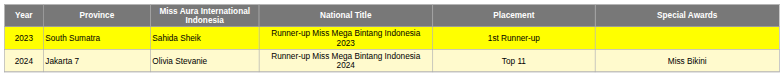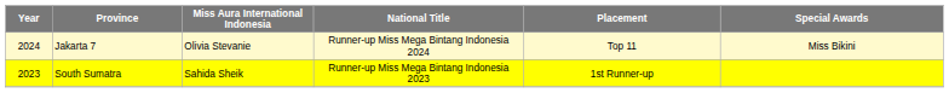rows swapped: South Sumatra <-> Jakarta 7
